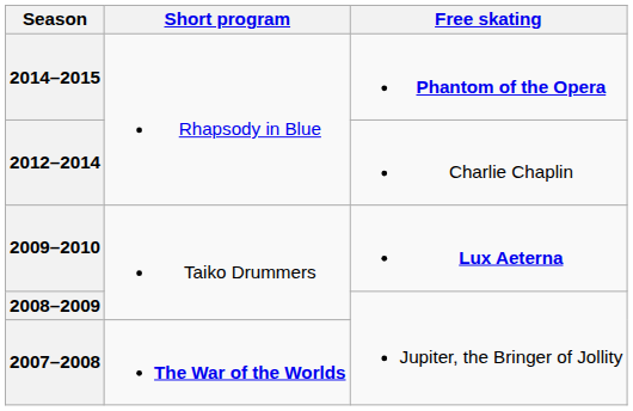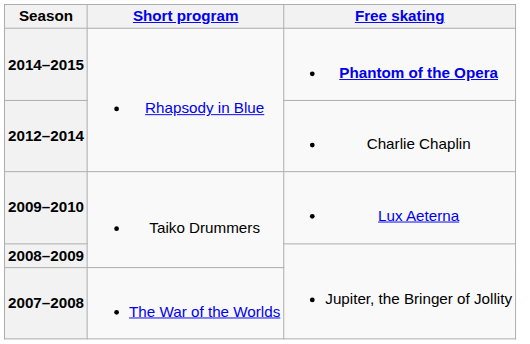2009–2010 | Free skating: bold -> normal
2007–2008 | Short program: bold -> normal
